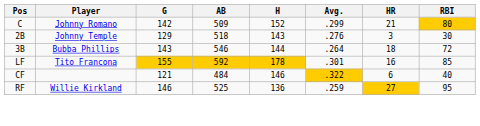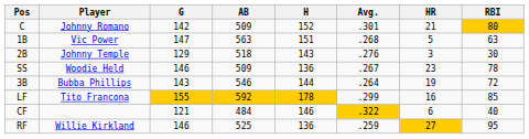C | Avg.: .299 -> .301
+ row: 1B | Vic Power | 147 | 563 | 151 | .268 | 5 | 63
+ row: SS | Woodie Held | 146 | 509 | 136 | .267 | 23 | 78
3B | HR: 18 -> 19
LF | Avg.: .301 -> .299
